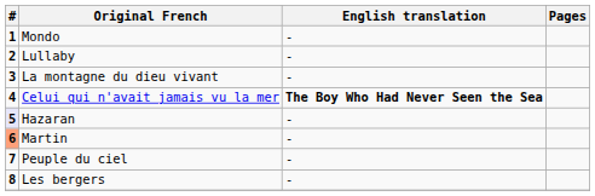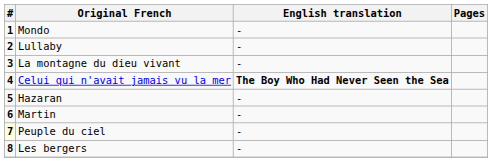Hazaran | #: lavender background -> no background
Martin | #: lightsalmon background -> no background
Peuple du ciel | #: no background -> lightyellow background
